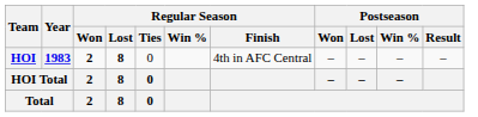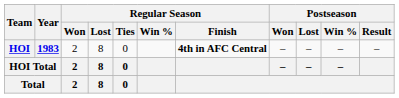HOI | Regular Season / Won: bold -> normal
HOI | Regular Season / Lost: bold -> normal
HOI | Regular Season / Finish: normal -> bold
